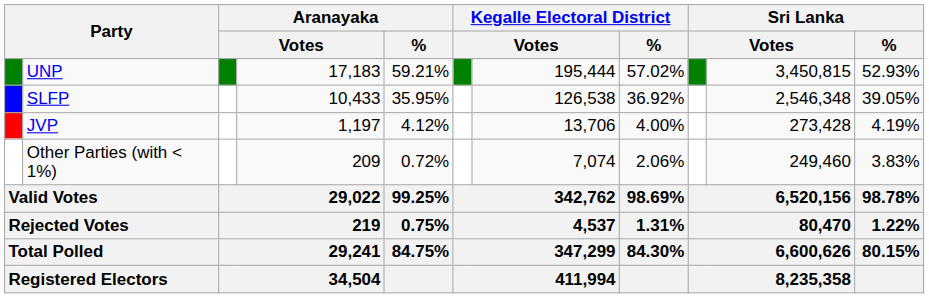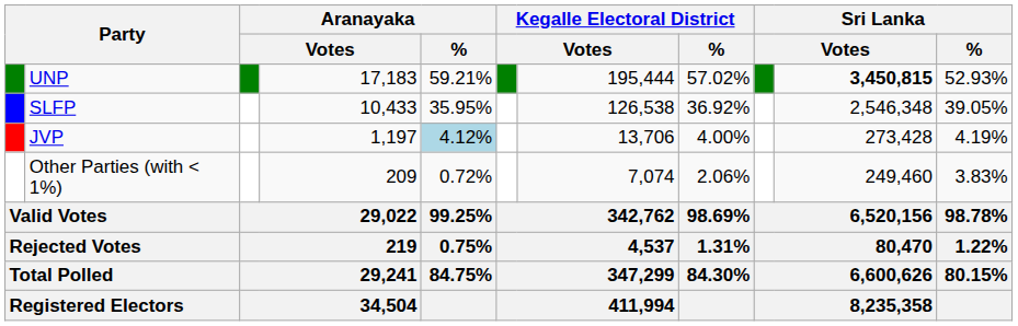UNP | column 10: normal -> bold
JVP | Aranayaka / %: no background -> lightblue background
